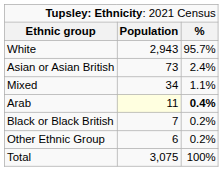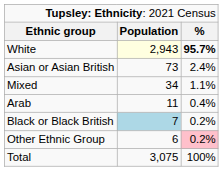White | column 2: no background -> lightyellow background
White | column 3: normal -> bold
Arab | column 2: lightyellow background -> no background
Arab | column 3: bold -> normal
Black or Black British | column 2: no background -> lightblue background
Other Ethnic Group | column 3: no background -> pink background
